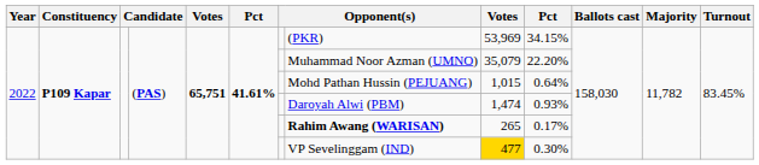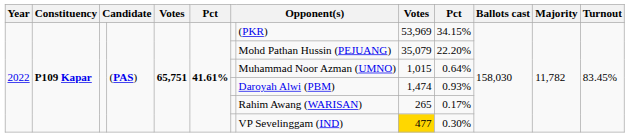row 3 | column 8: Muhammad Noor Azman (UMNO) -> Mohd Pathan Hussin (PEJUANG)
row 4 | column 8: Mohd Pathan Hussin (PEJUANG) -> Muhammad Noor Azman (UMNO)
row 6 | column 8: bold -> normal
